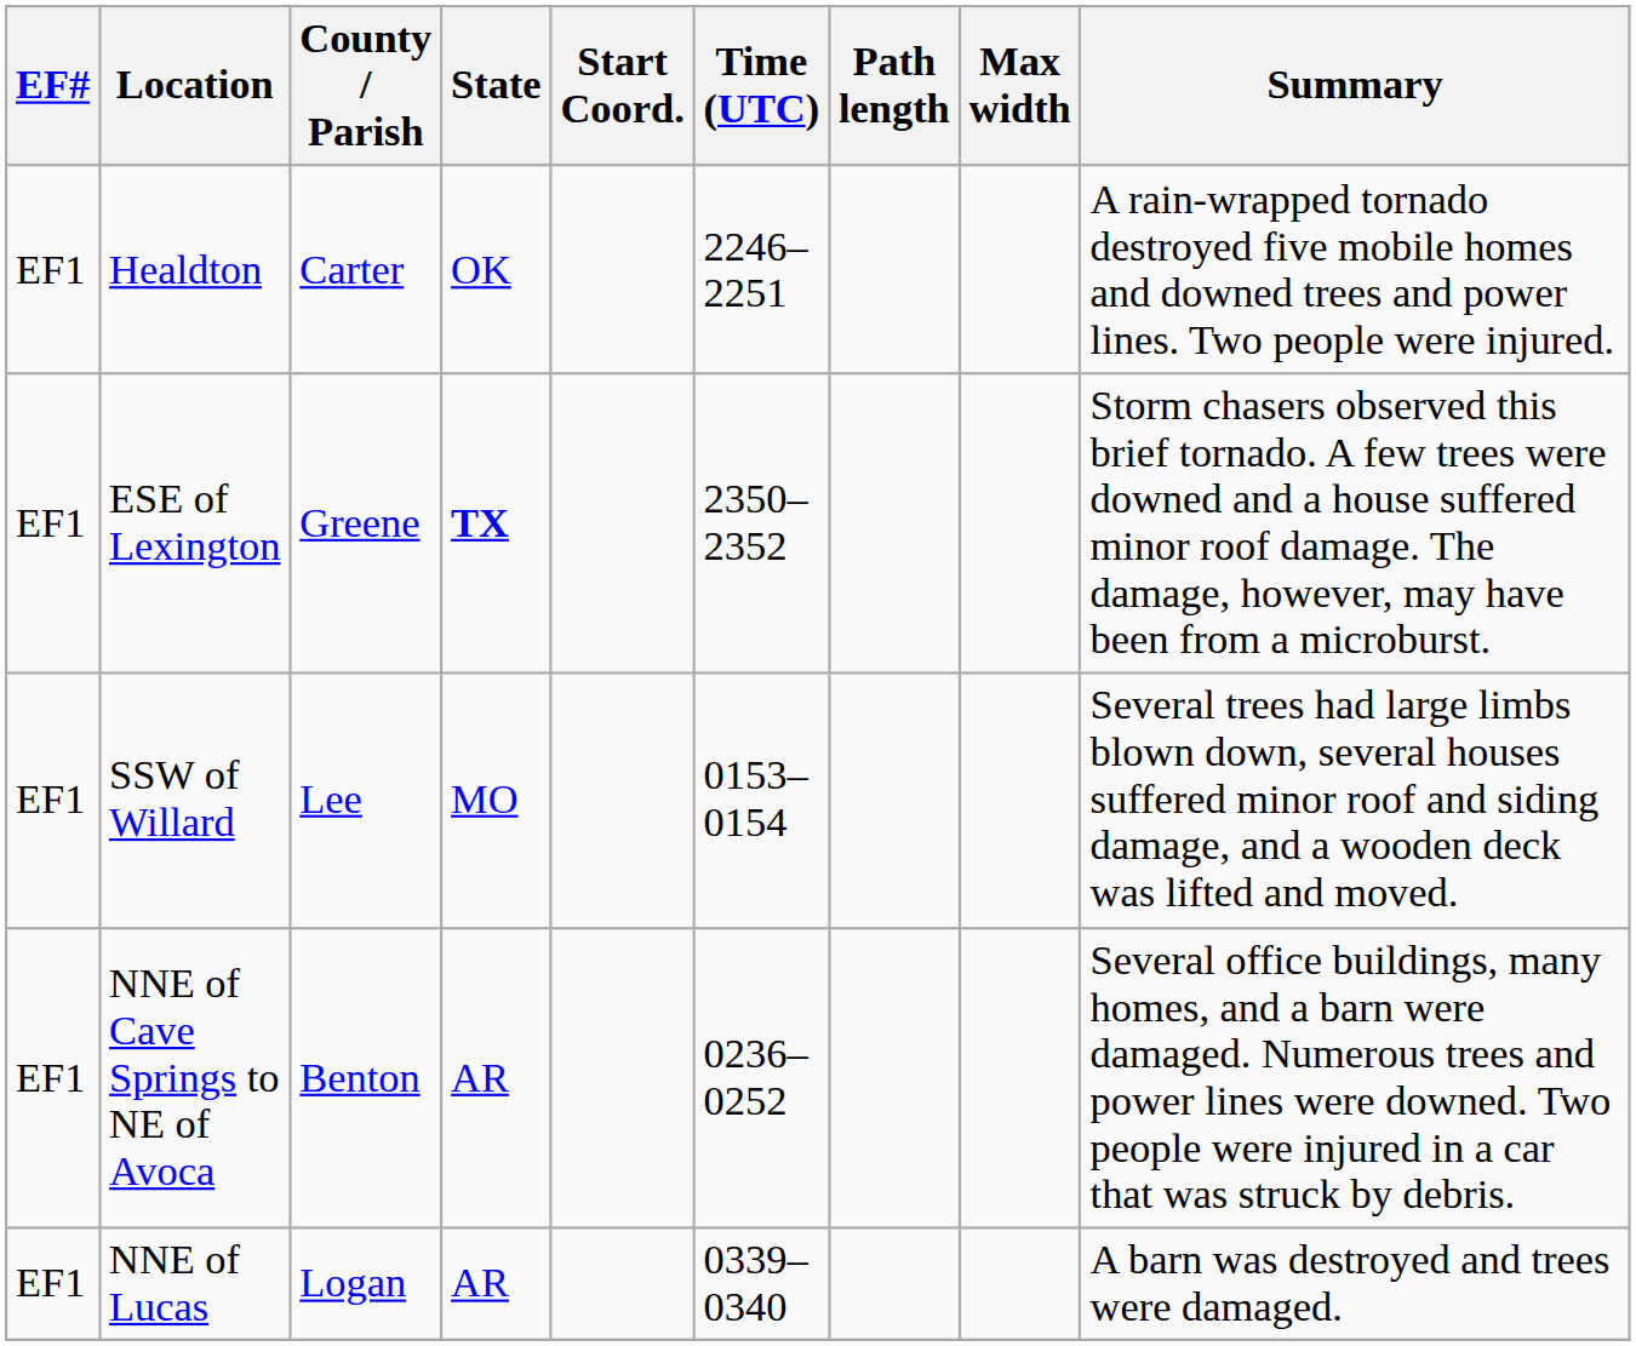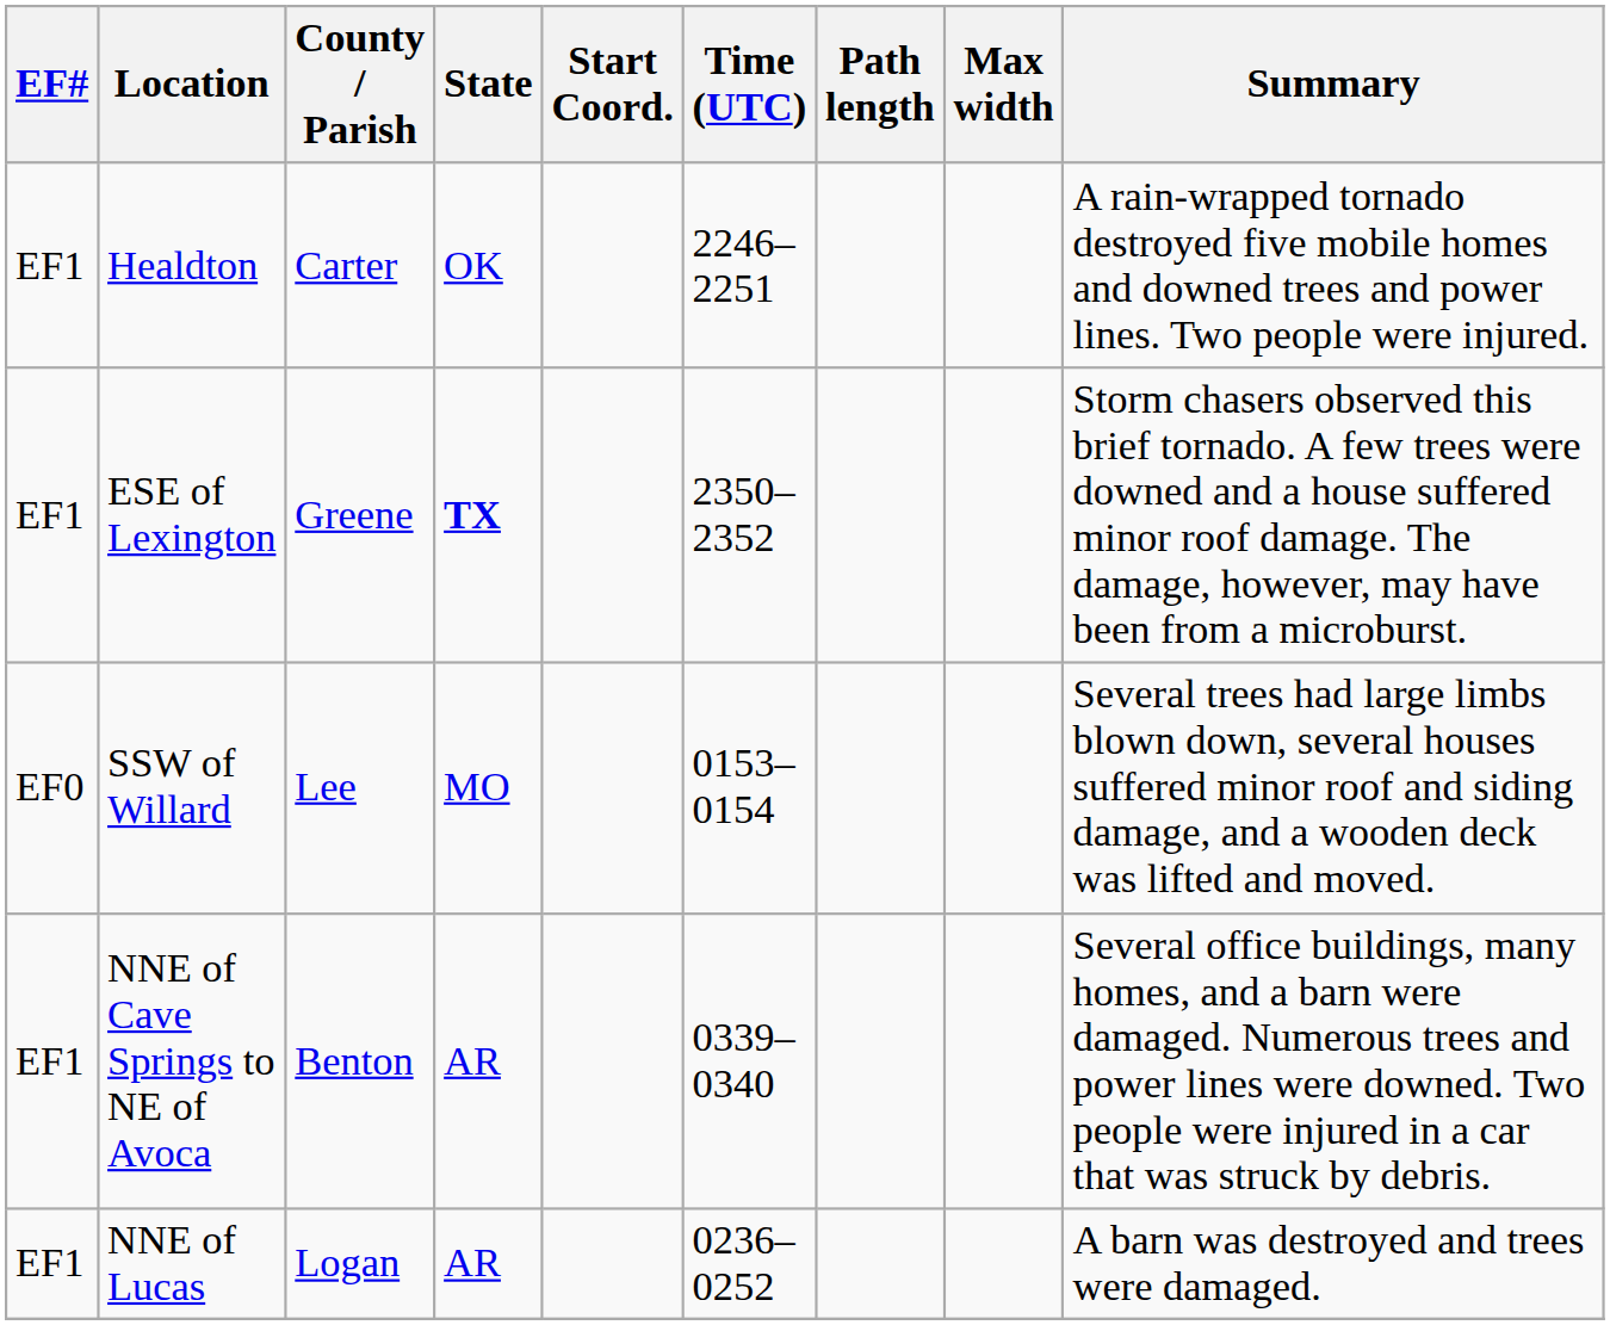SSW of Willard | EF#: EF1 -> EF0
NNE of Cave Springs to NE of Avoca | Time (UTC): 0236–0252 -> 0339–0340
NNE of Lucas | Time (UTC): 0339–0340 -> 0236–0252
